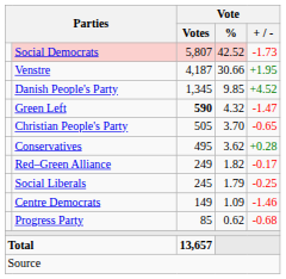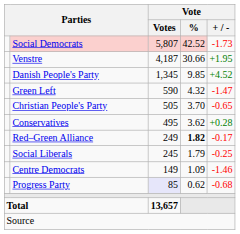Green Left | Vote / Votes: bold -> normal
Red–Green Alliance | Vote / %: normal -> bold
Progress Party | Vote / Votes: no background -> lavender background
